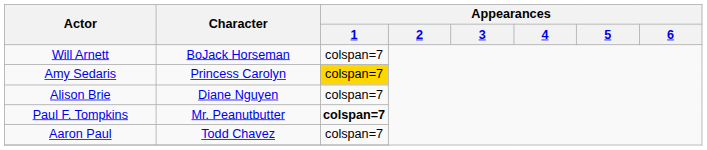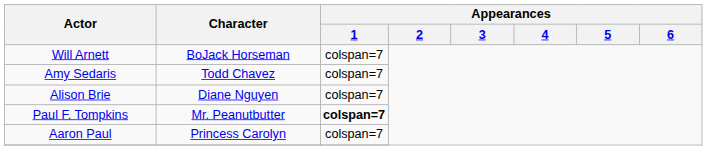Amy Sedaris | Character: Princess Carolyn -> Todd Chavez
Amy Sedaris | Appearances / 1: gold background -> no background
Aaron Paul | Character: Todd Chavez -> Princess Carolyn
